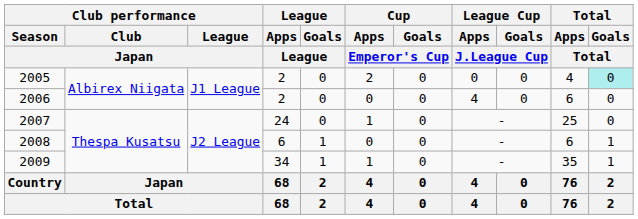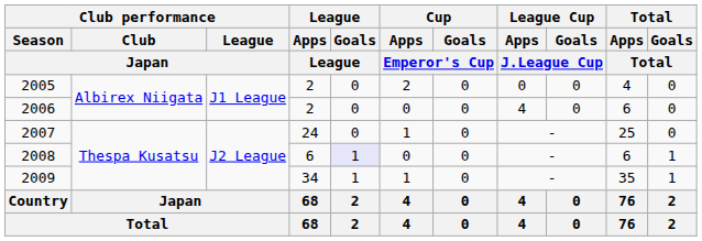2005 | Total / Goals / Total: paleturquoise background -> no background
2008 | League / Goals / League: no background -> lavender background
